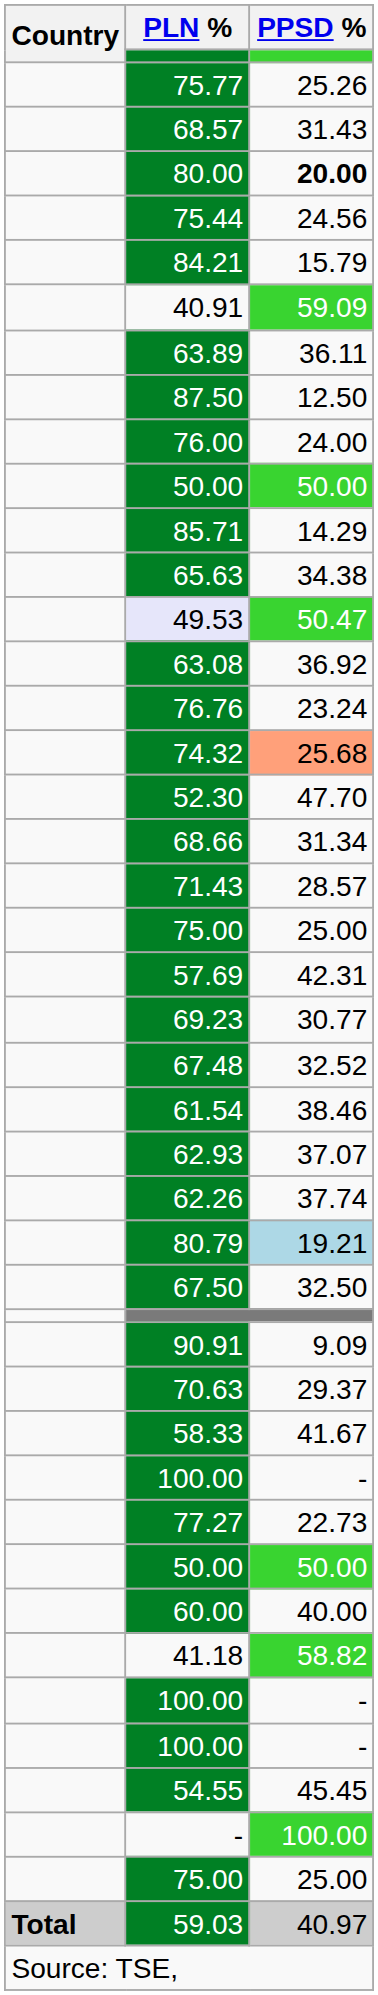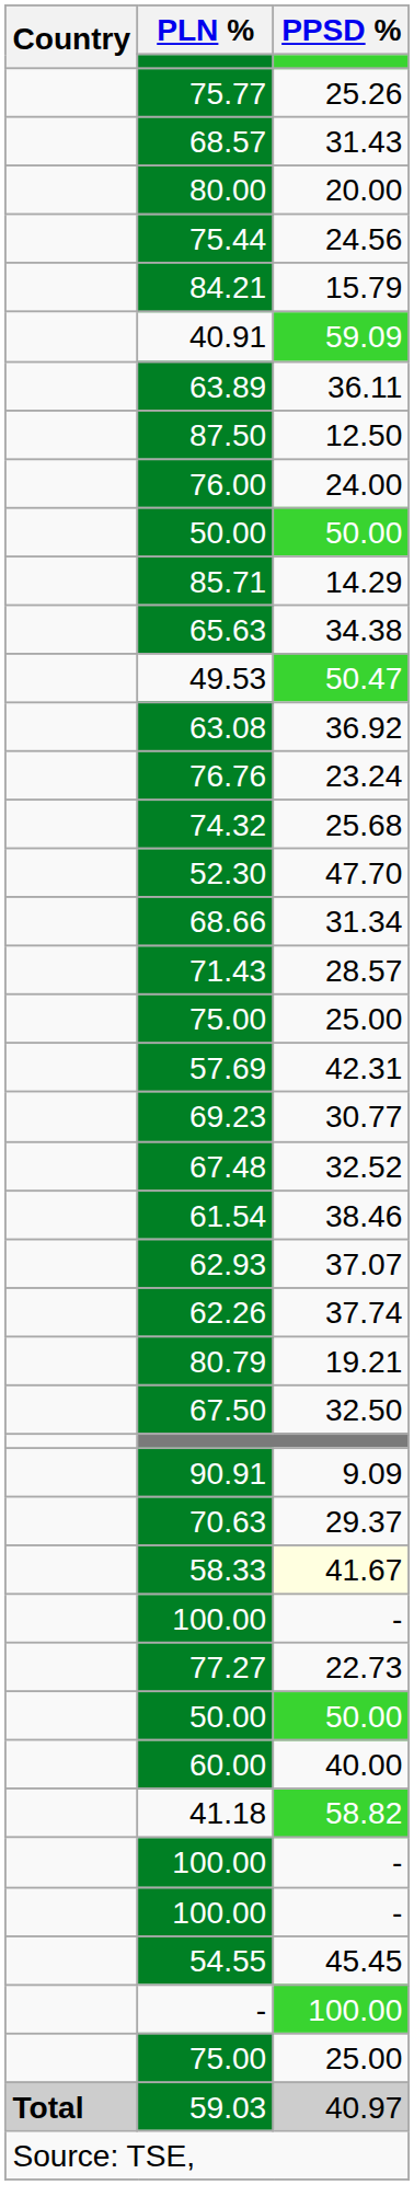80.00 | PPSD %: bold -> normal
49.53 | PLN %: lavender background -> no background
74.32 | PPSD %: lightsalmon background -> no background
80.79 | PPSD %: lightblue background -> no background
58.33 | PPSD %: no background -> lightyellow background
